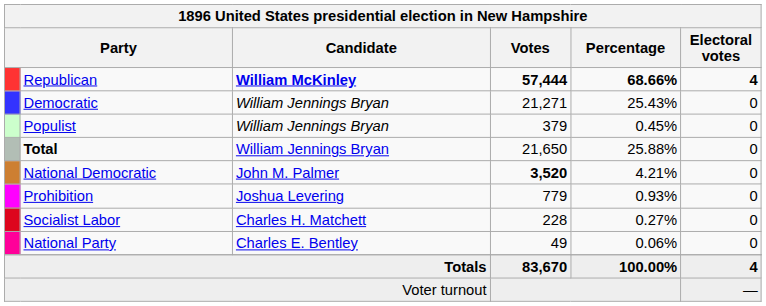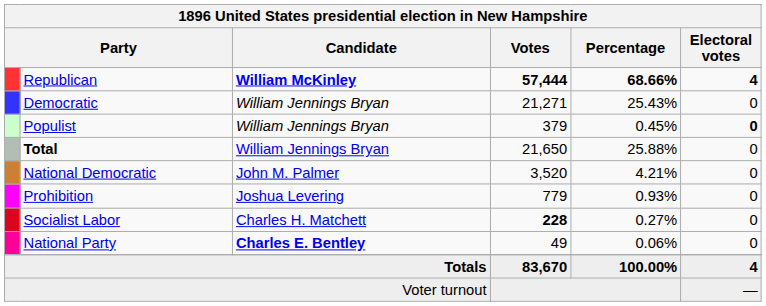Populist | Electoral votes: normal -> bold
National Democratic | Votes: bold -> normal
Socialist Labor | Votes: normal -> bold
National Party | Candidate: normal -> bold
